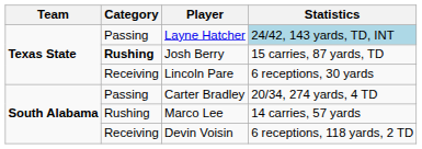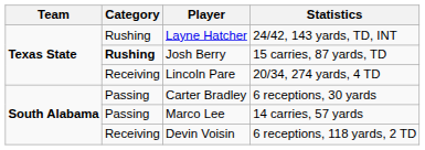Layne Hatcher | Category: Passing -> Rushing
Layne Hatcher | Statistics: lightblue background -> no background
Lincoln Pare | Statistics: 6 receptions, 30 yards -> 20/34, 274 yards, 4 TD
Carter Bradley | Statistics: 20/34, 274 yards, 4 TD -> 6 receptions, 30 yards
Marco Lee | Category: Rushing -> Passing
